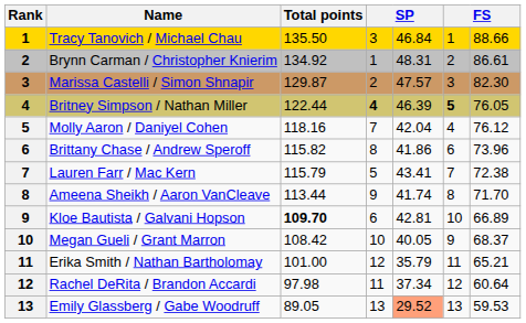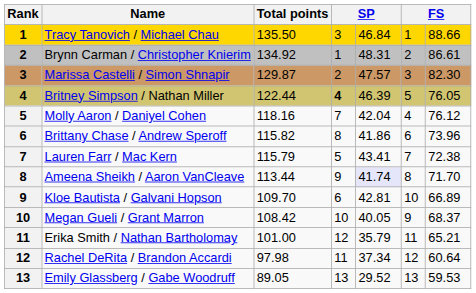Britney Simpson / Nathan Miller | column 6: bold -> normal
Ameena Sheikh / Aaron VanCleave | column 5: no background -> lavender background
Kloe Bautista / Galvani Hopson | Total points: bold -> normal
Emily Glassberg / Gabe Woodruff | column 5: lightsalmon background -> no background
